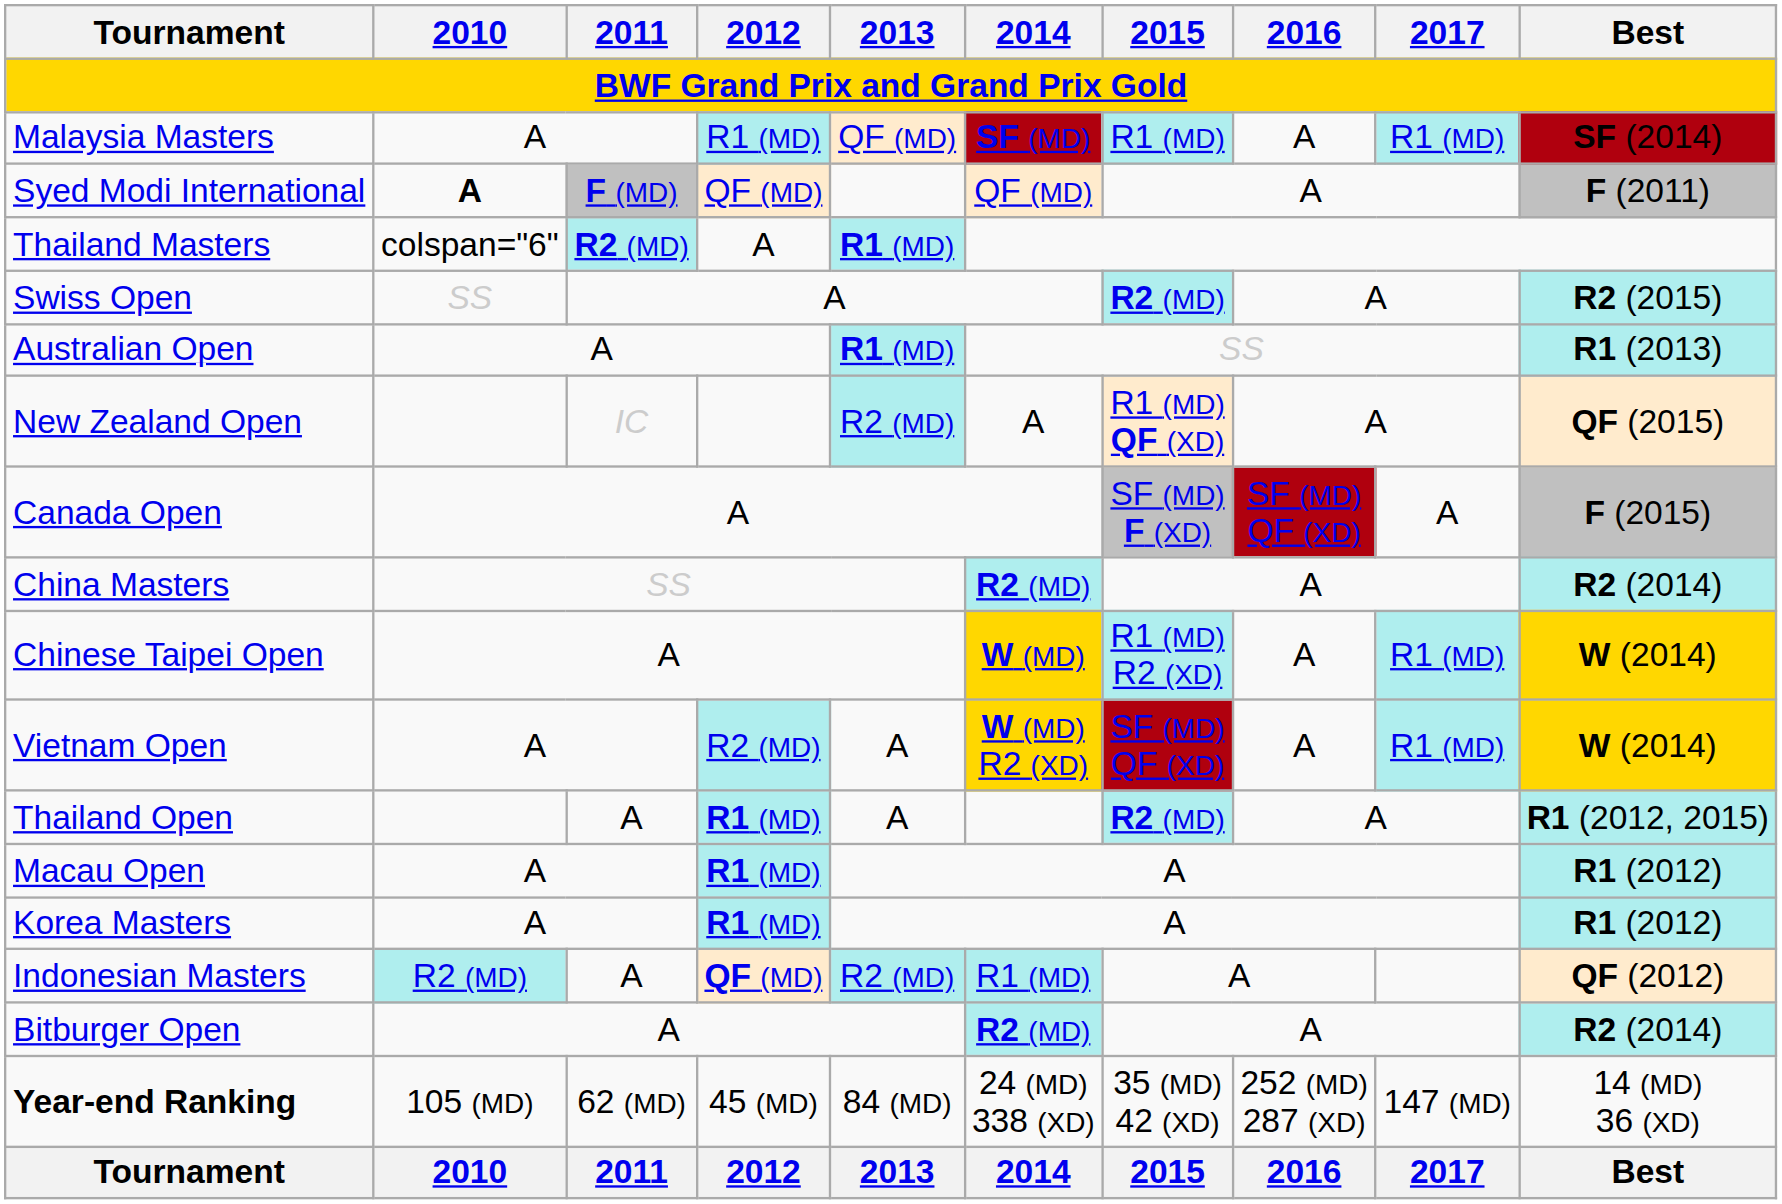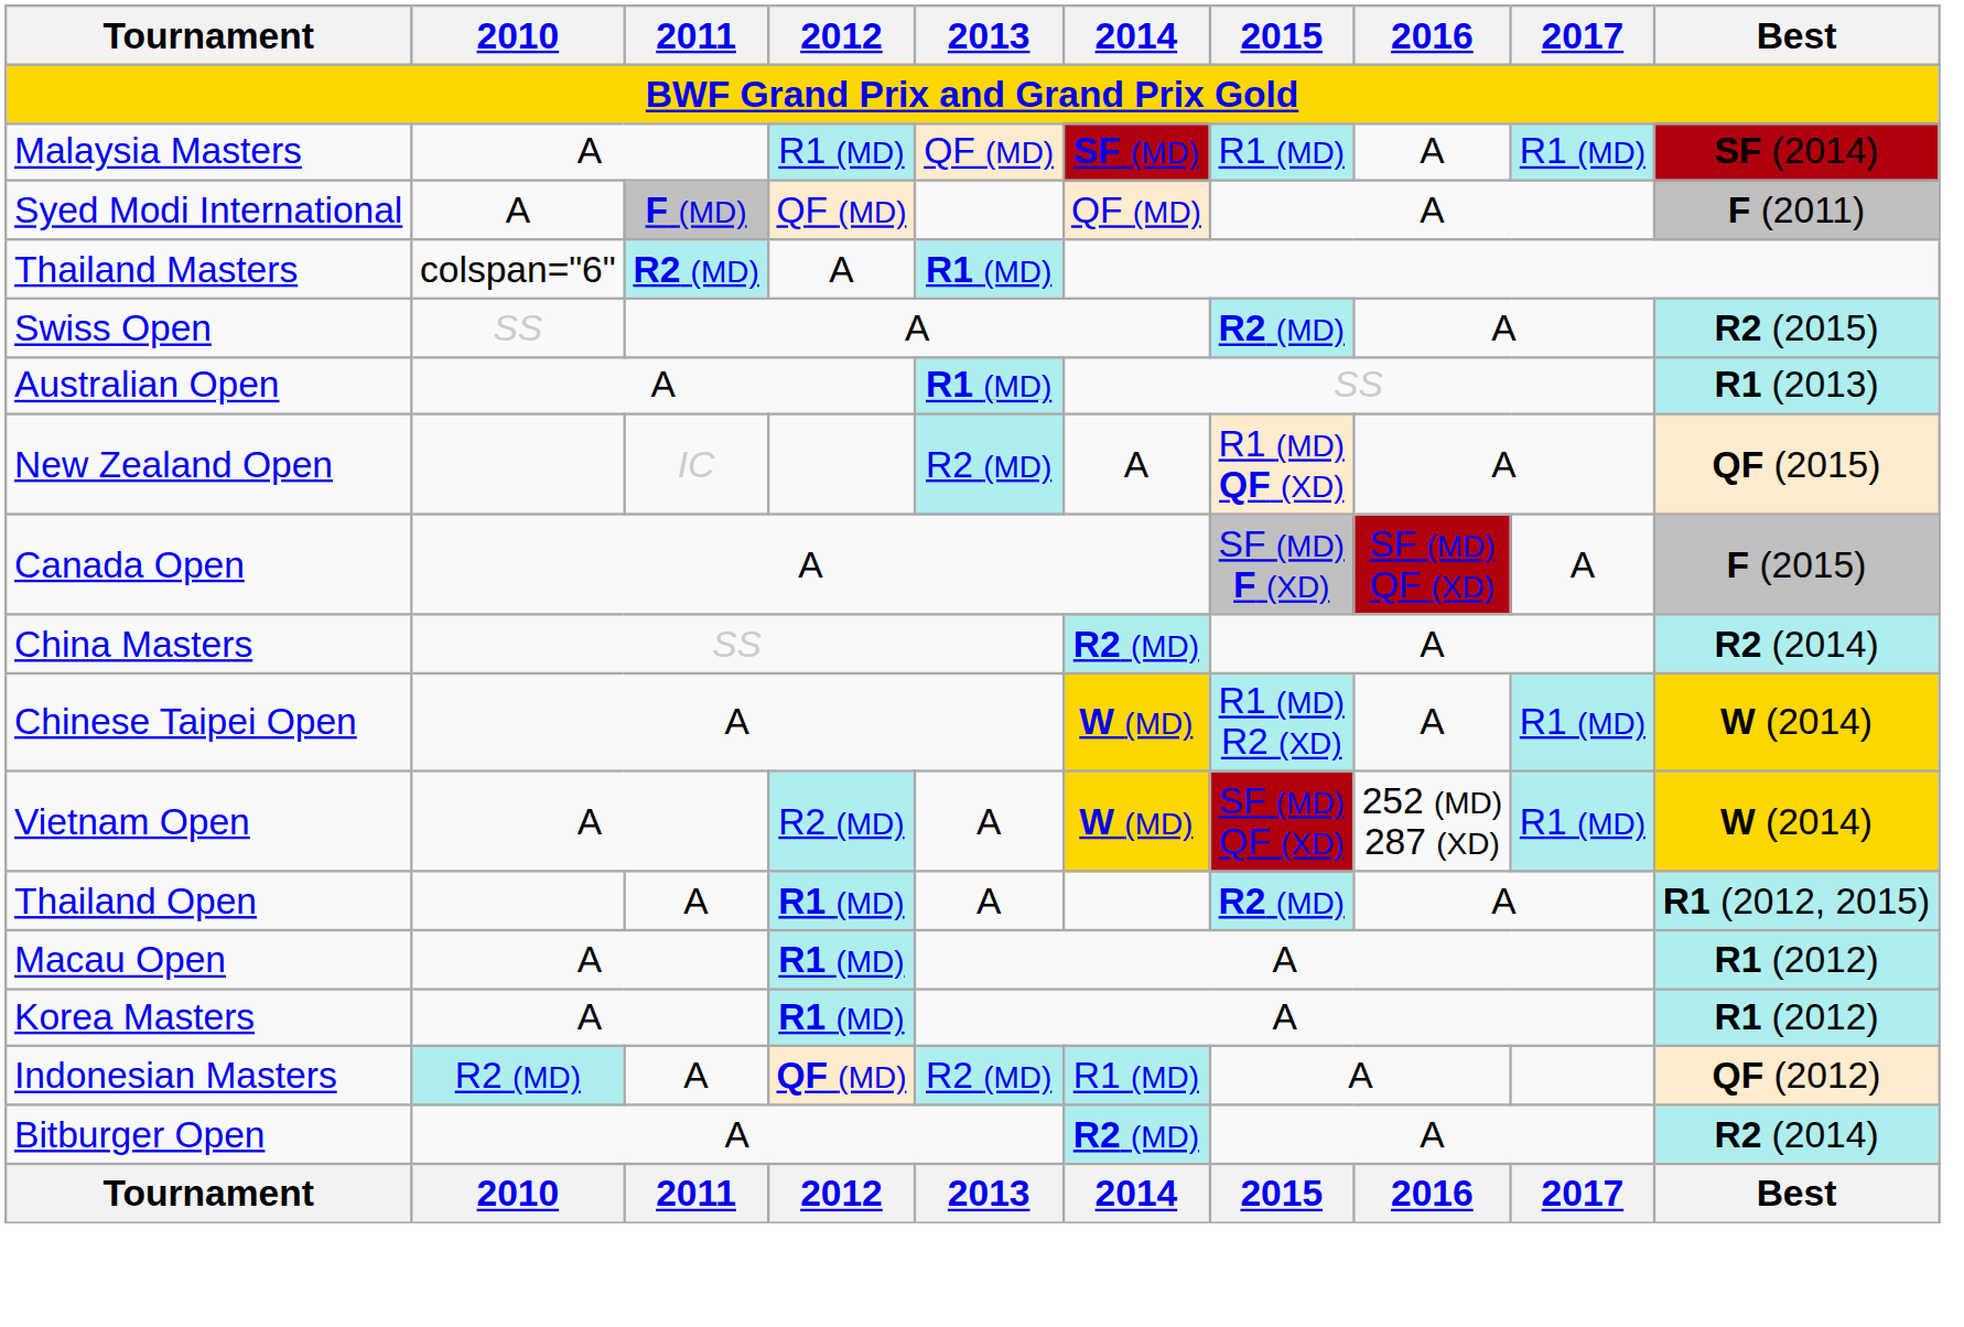Syed Modi International | 2010: bold -> normal
Vietnam Open | 2014: W (MD) R2 (XD) -> W (MD)
Vietnam Open | 2016: A -> 252 (MD) 287 (XD)
- row: Year-end Ranking | 105 (MD) | 62 (MD) | 45 (MD) | 84 (MD) | 24 (MD) 338 (XD) | 35 (MD) 42 (XD) | 252 (MD) 287 (XD) | 147 (MD) | 14 (MD) 36 (XD)
